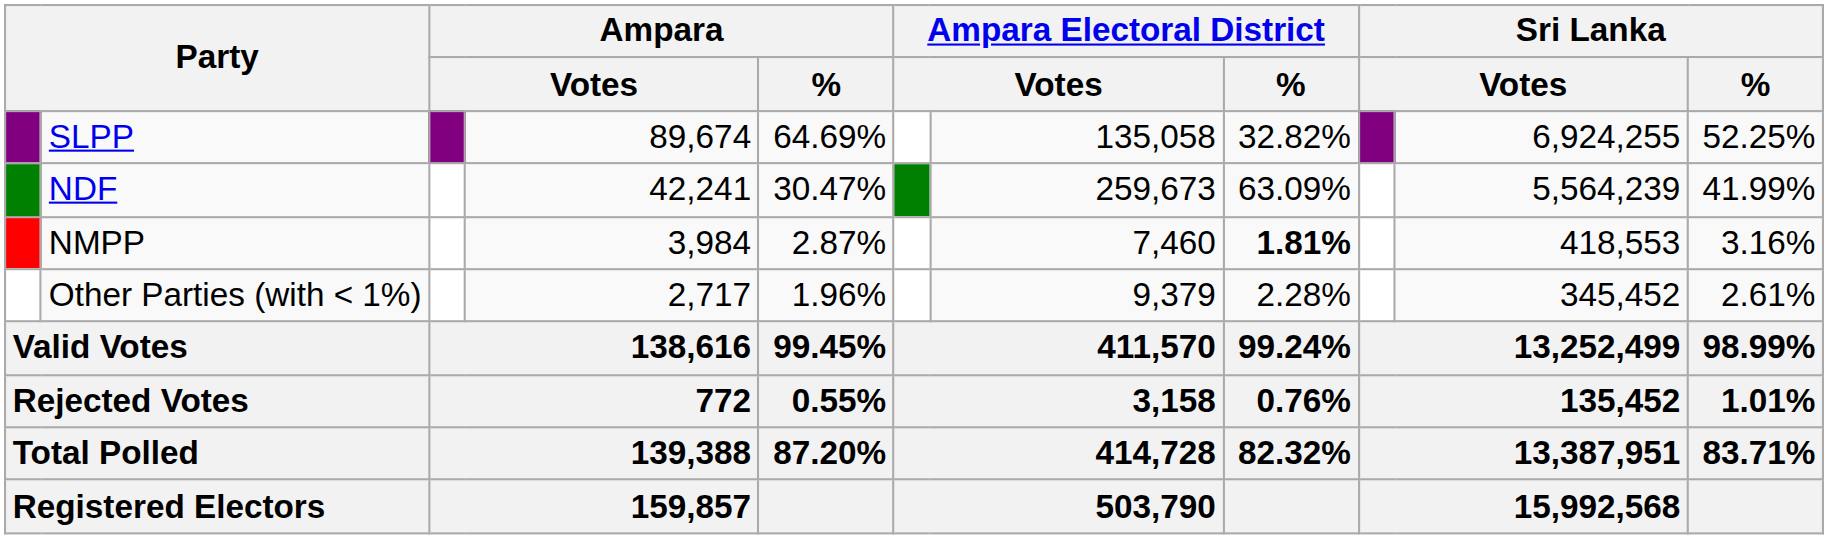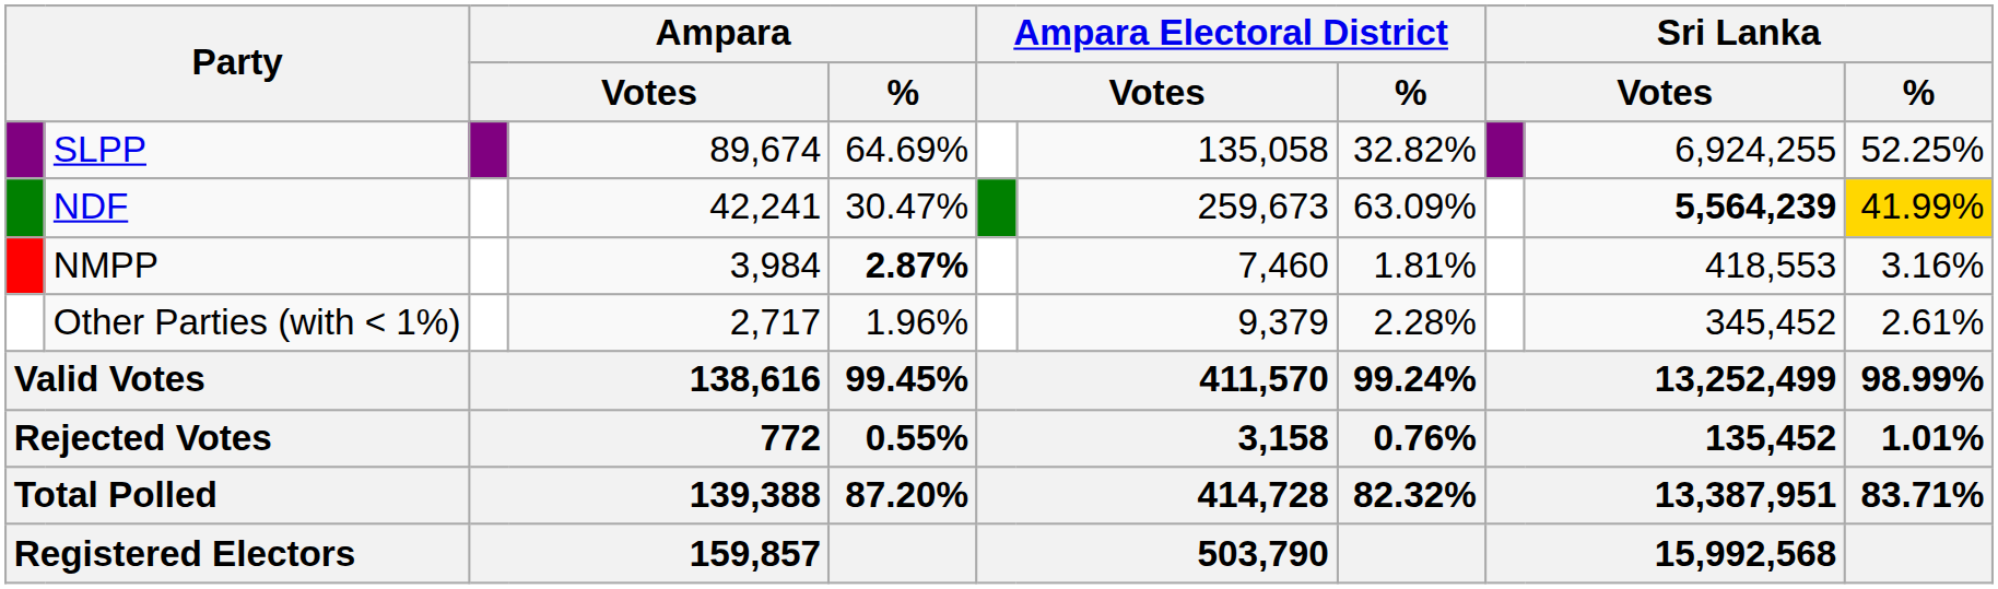NDF | column 10: normal -> bold
NDF | Sri Lanka / %: no background -> gold background
NMPP | Ampara / %: normal -> bold
NMPP | Ampara Electoral District / %: bold -> normal
